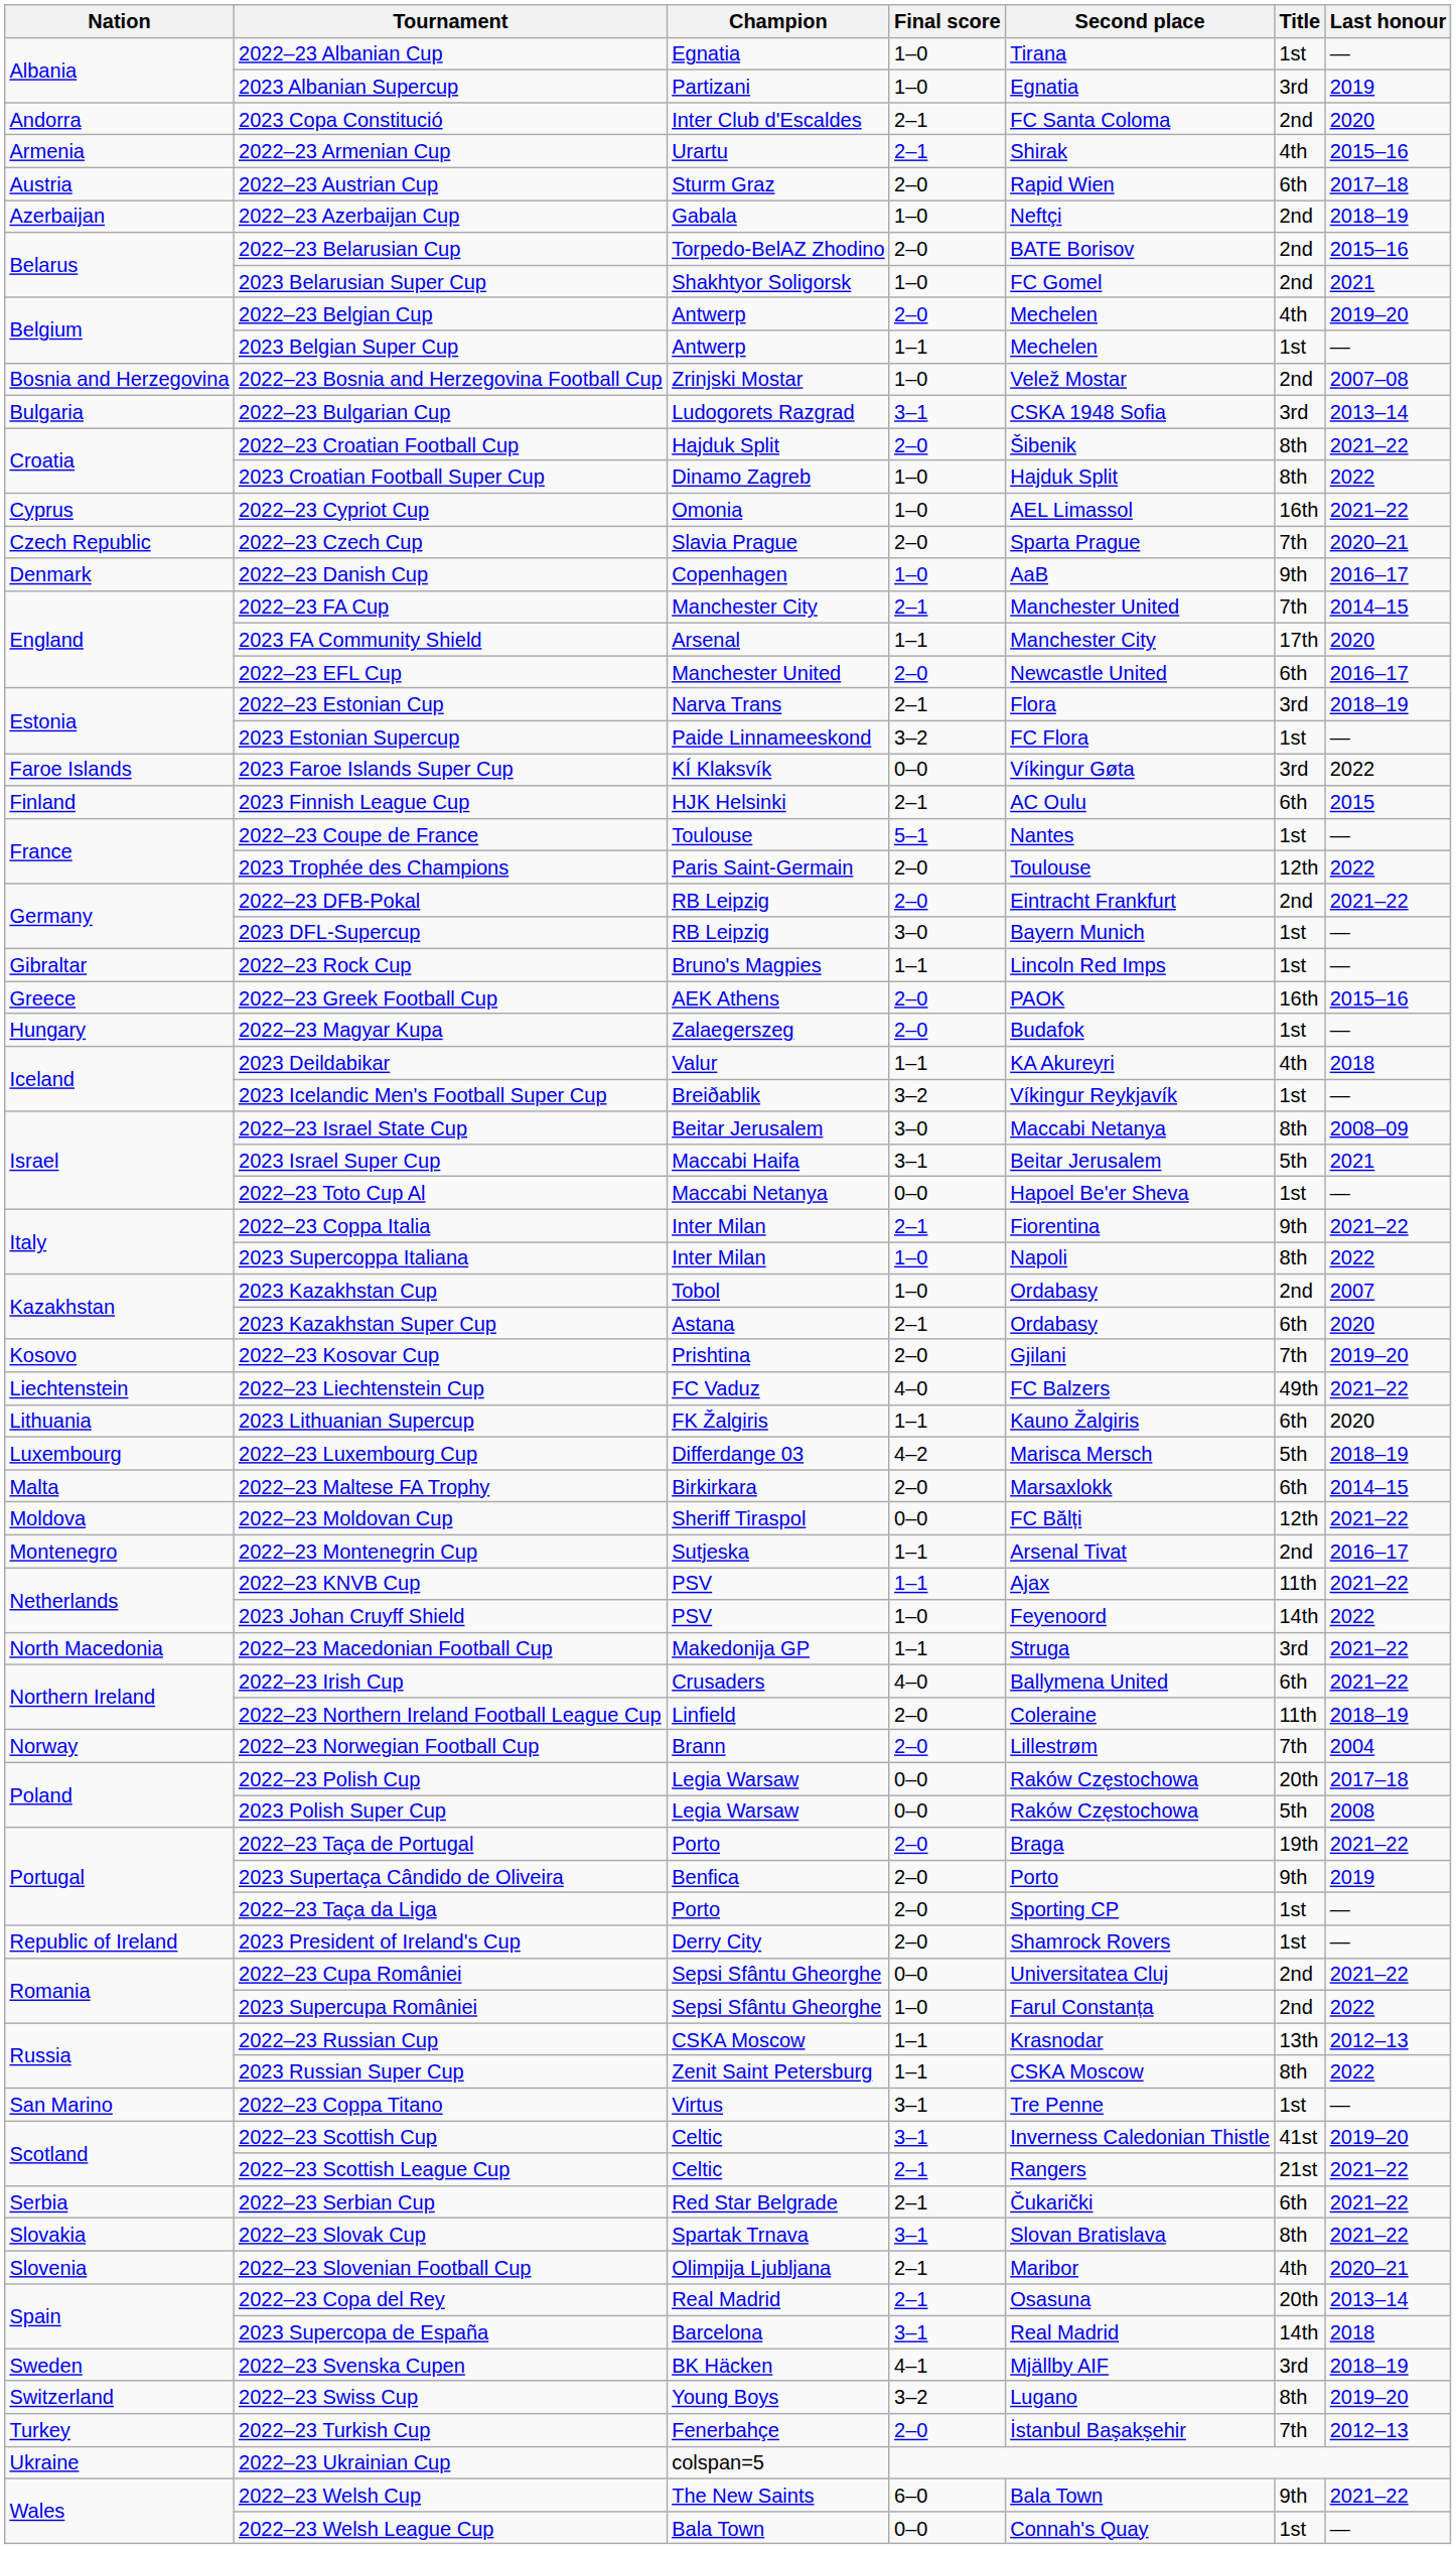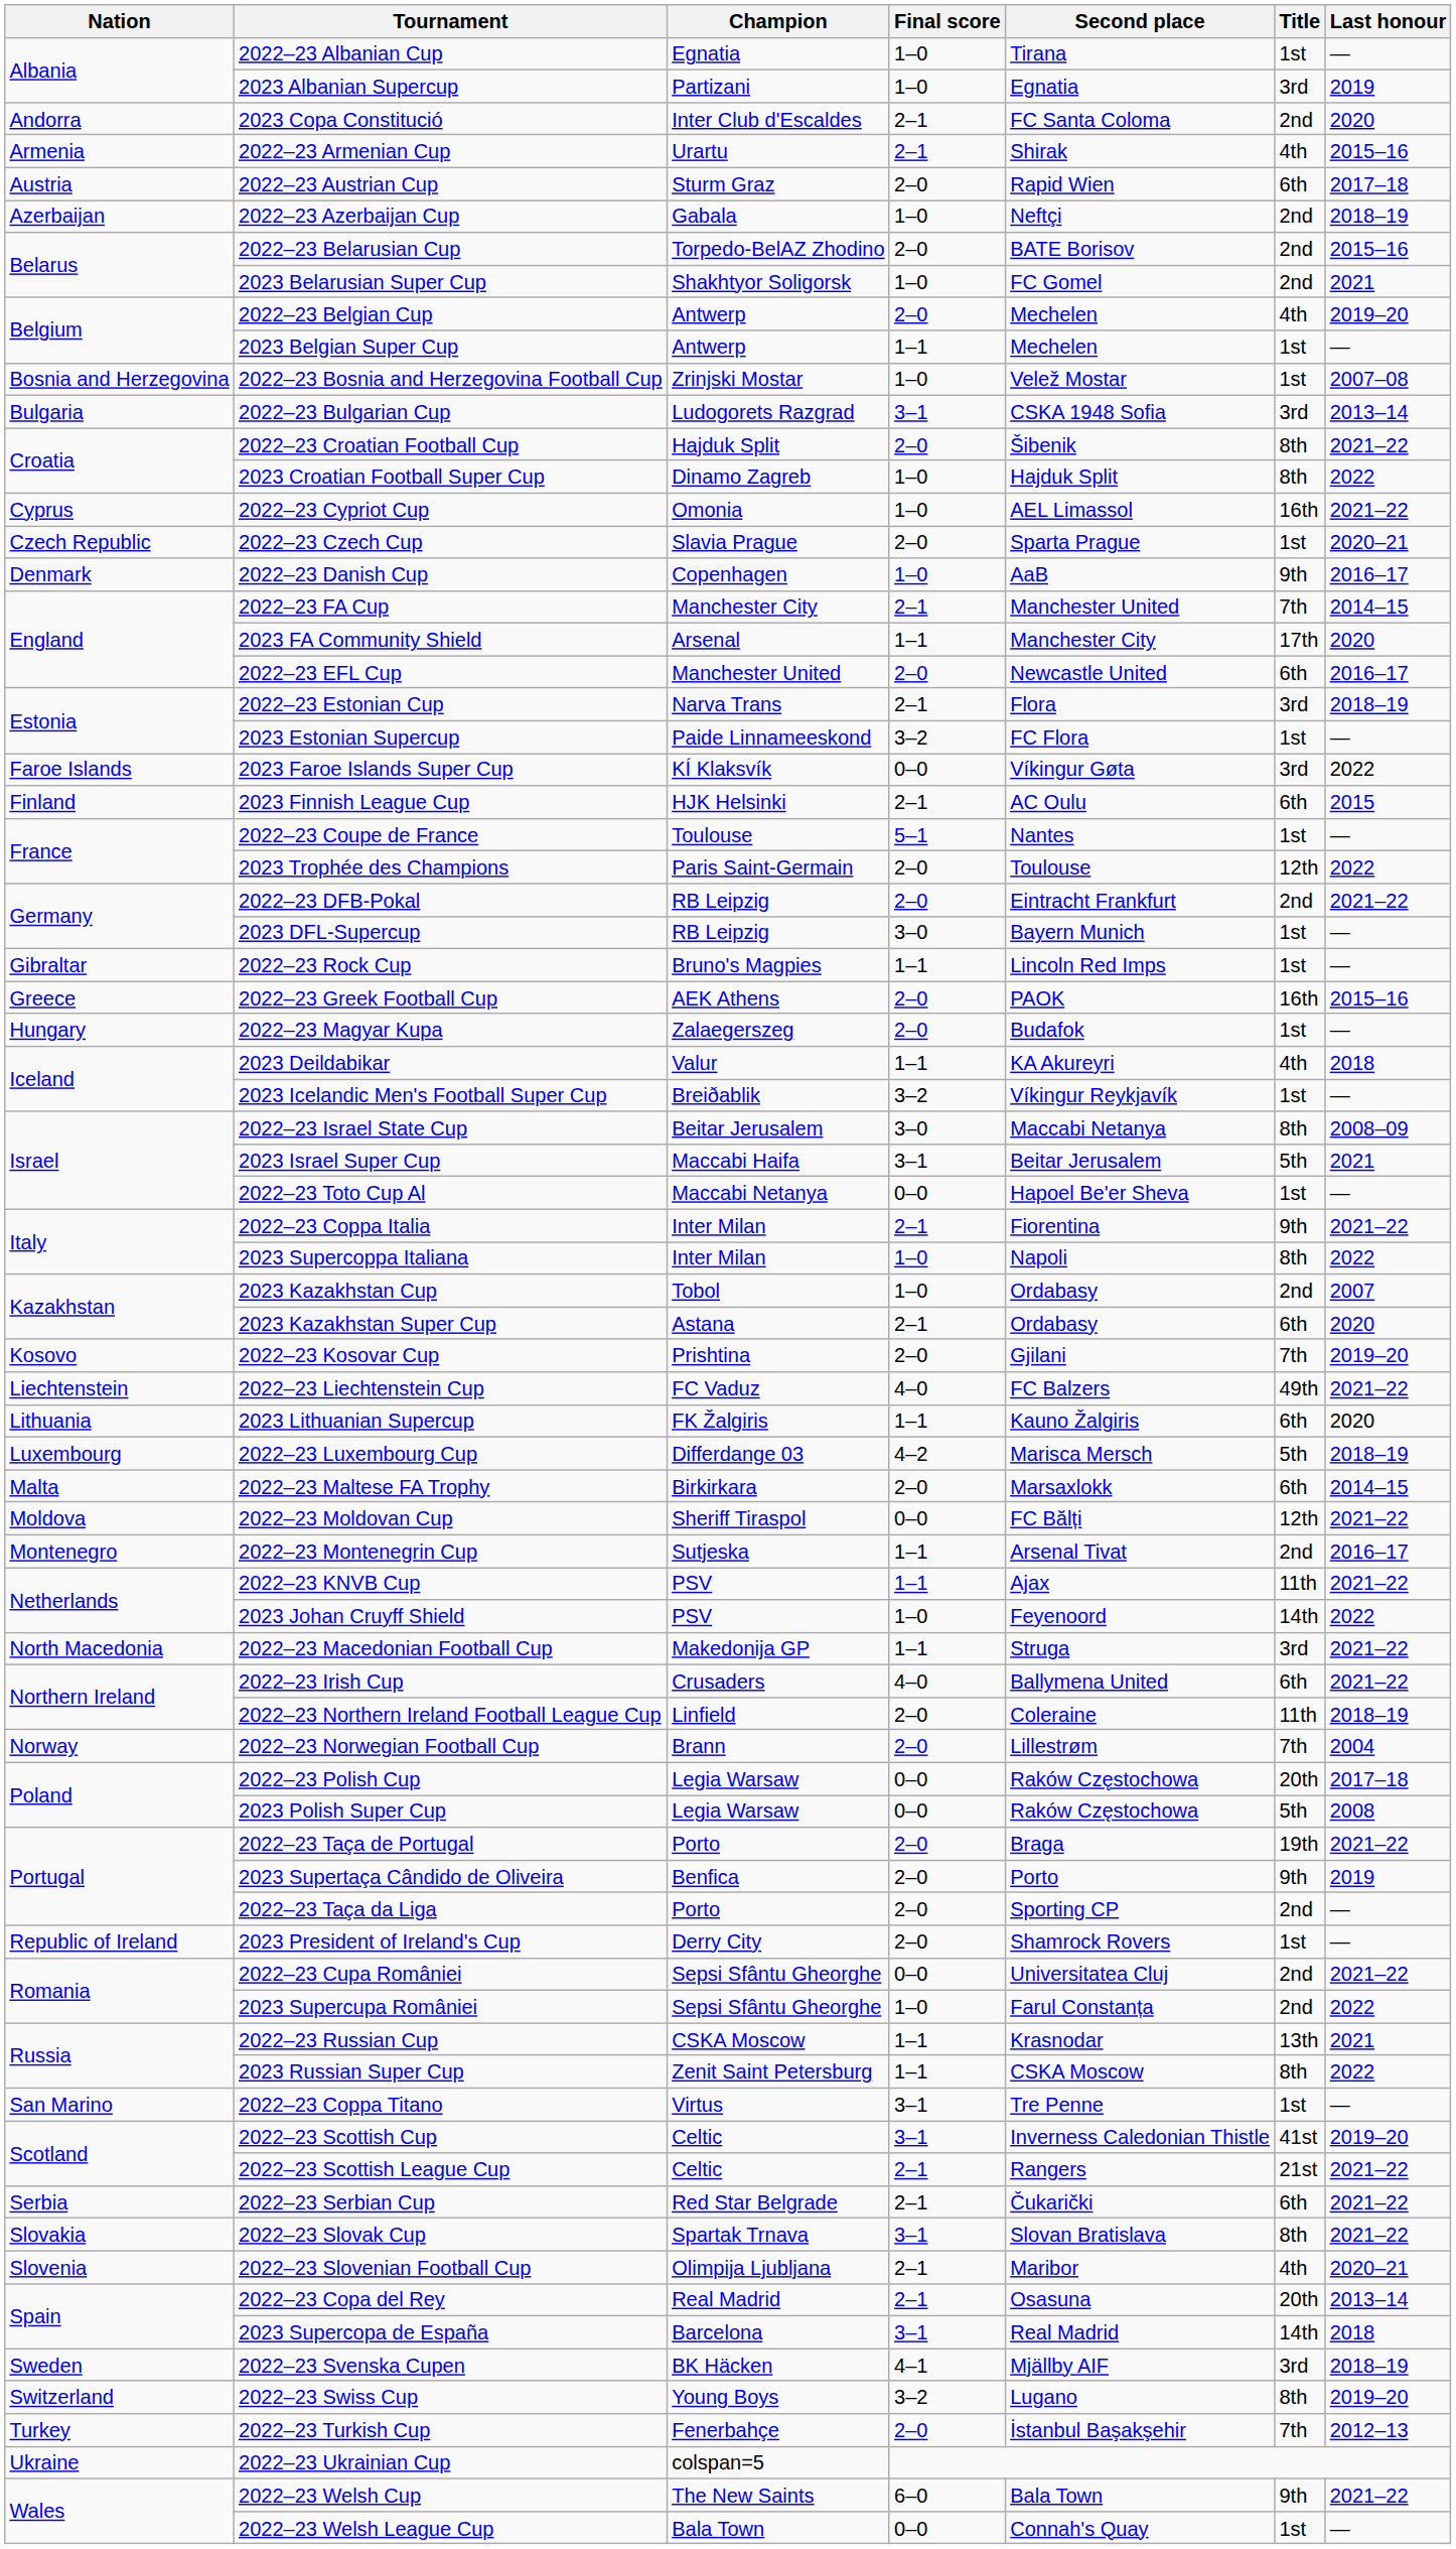2022–23 Bosnia and Herzegovina Football Cup | Title: 2nd -> 1st
2022–23 Czech Cup | Title: 7th -> 1st
2022–23 Taça da Liga | Title: 1st -> 2nd
2022–23 Russian Cup | Last honour: 2012–13 -> 2021
